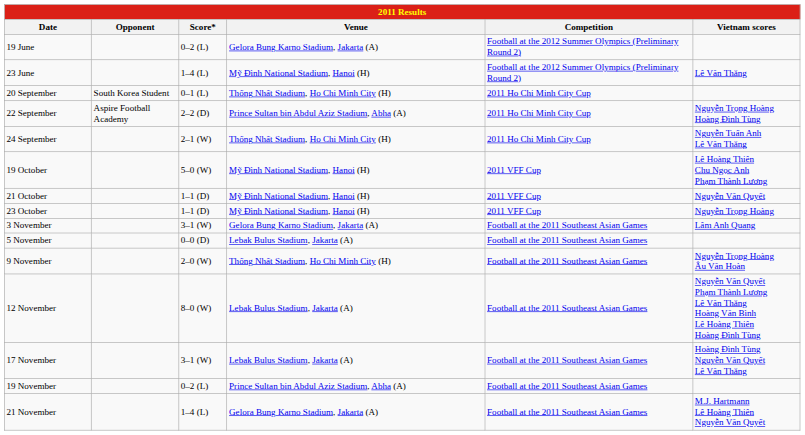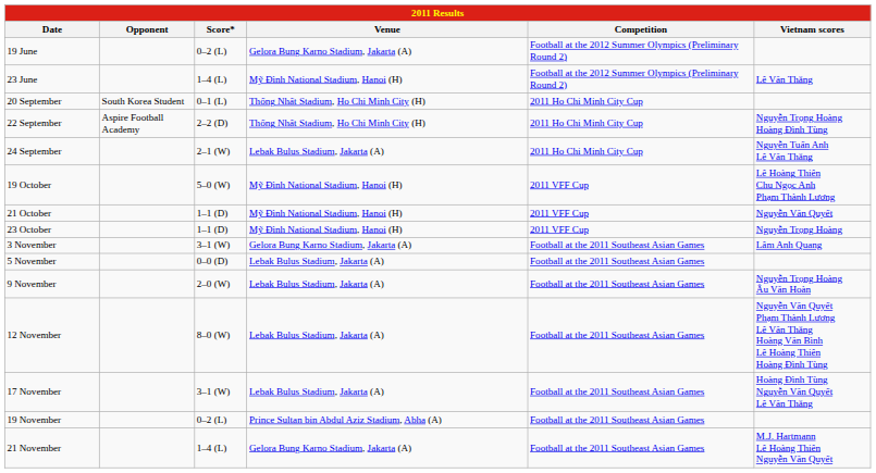22 September | Venue: Prince Sultan bin Abdul Aziz Stadium, Abha (A) -> Thống Nhất Stadium, Ho Chi Minh City (H)
24 September | Venue: Thống Nhất Stadium, Ho Chi Minh City (H) -> Lebak Bulus Stadium, Jakarta (A)
9 November | Venue: Thống Nhất Stadium, Ho Chi Minh City (H) -> Lebak Bulus Stadium, Jakarta (A)
